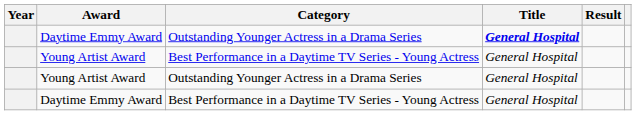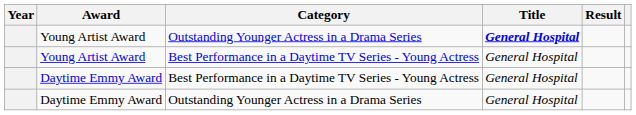row 2 | Award: Daytime Emmy Award -> Young Artist Award
row 4 | Award: Young Artist Award -> Daytime Emmy Award
row 4 | Category: Outstanding Younger Actress in a Drama Series -> Best Performance in a Daytime TV Series - Young Actress
row 5 | Category: Best Performance in a Daytime TV Series - Young Actress -> Outstanding Younger Actress in a Drama Series
